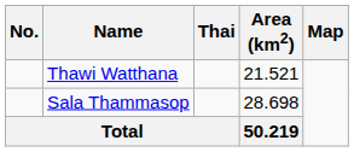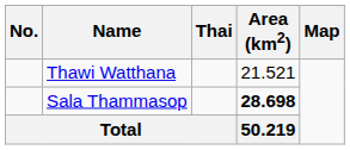Sala Thammasop | Area (km2): normal -> bold
